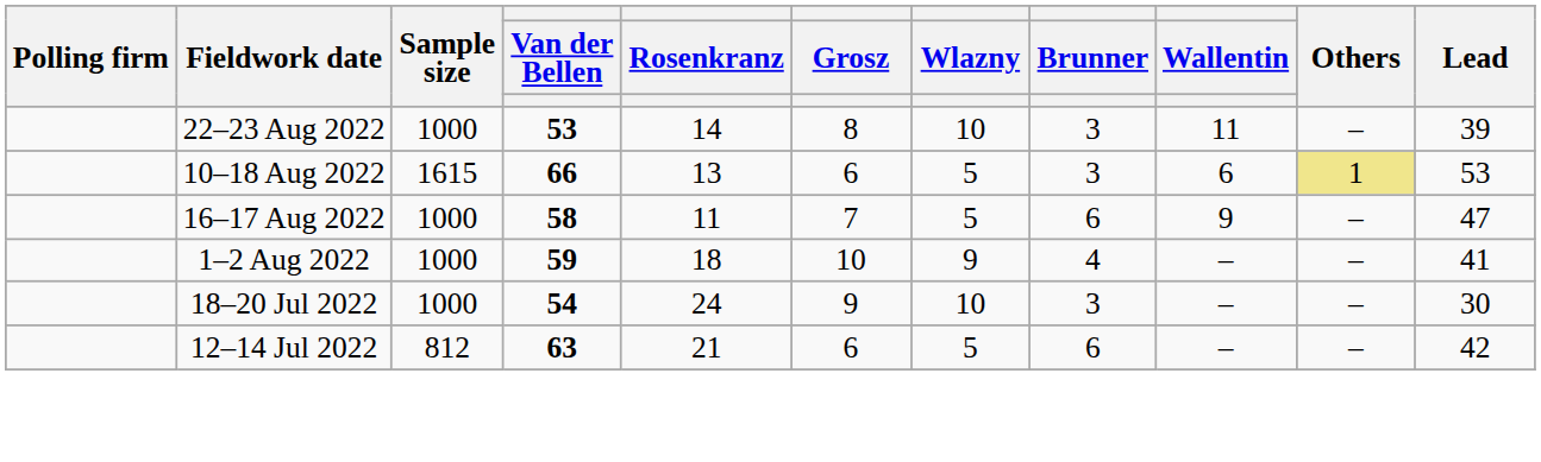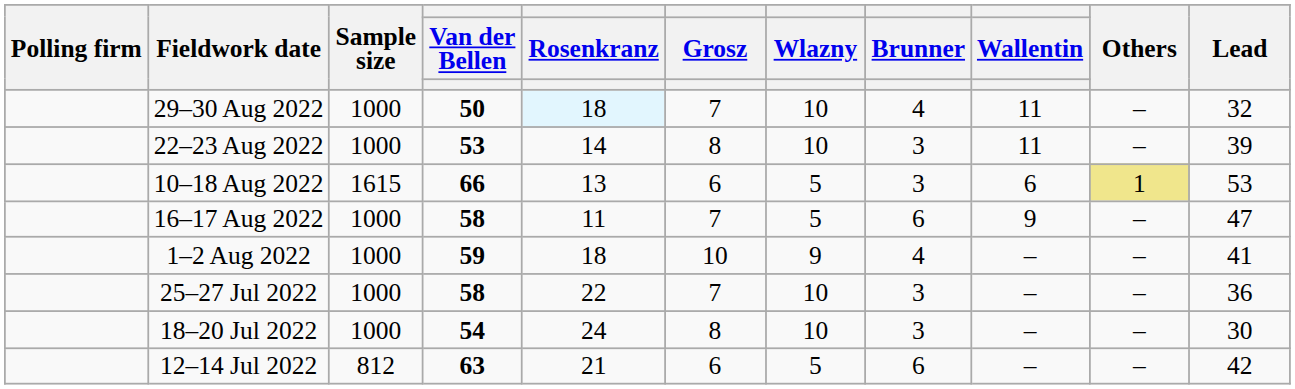+ row: 29–30 Aug 2022 | 1000 | 50 | 18 | 7 | 10 | 4 | 11 | – | 32
+ row: 25–27 Jul 2022 | 1000 | 58 | 22 | 7 | 10 | 3 | – | – | 36
18–20 Jul 2022 | Grosz: 9 -> 8
